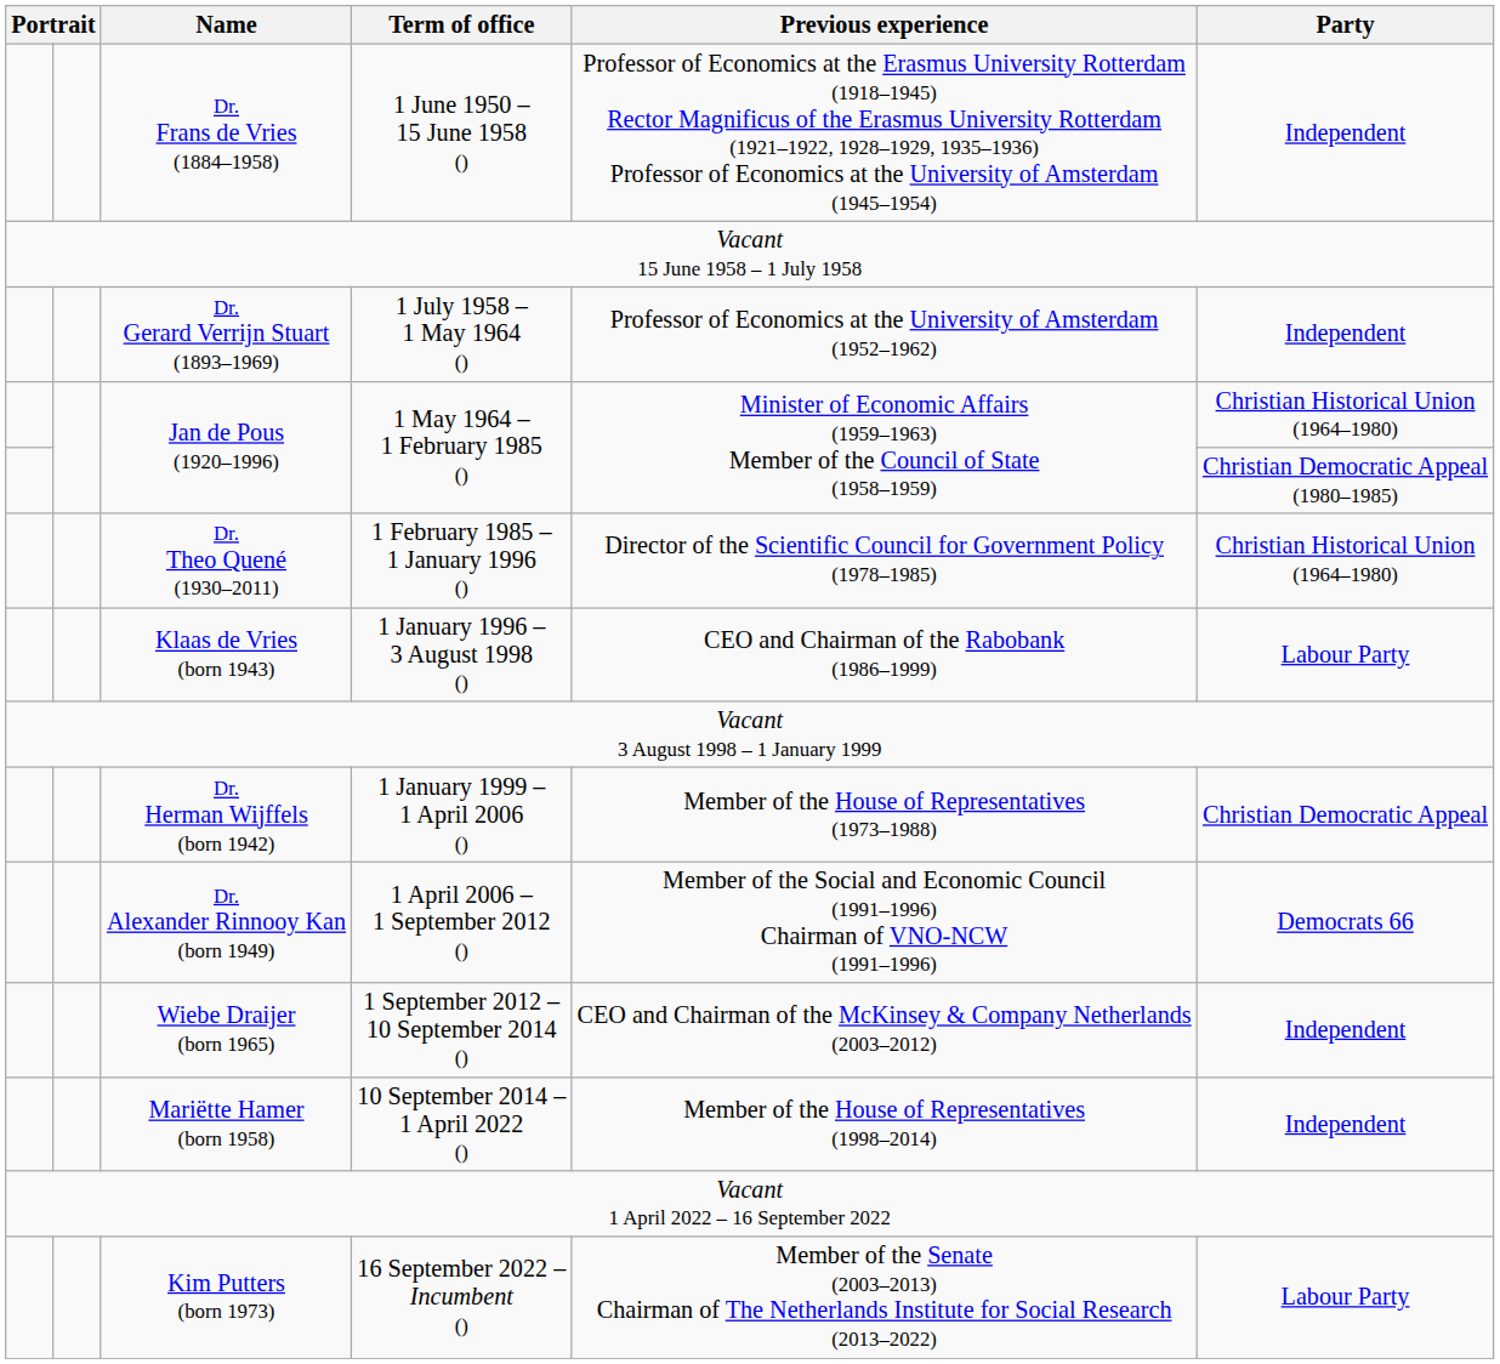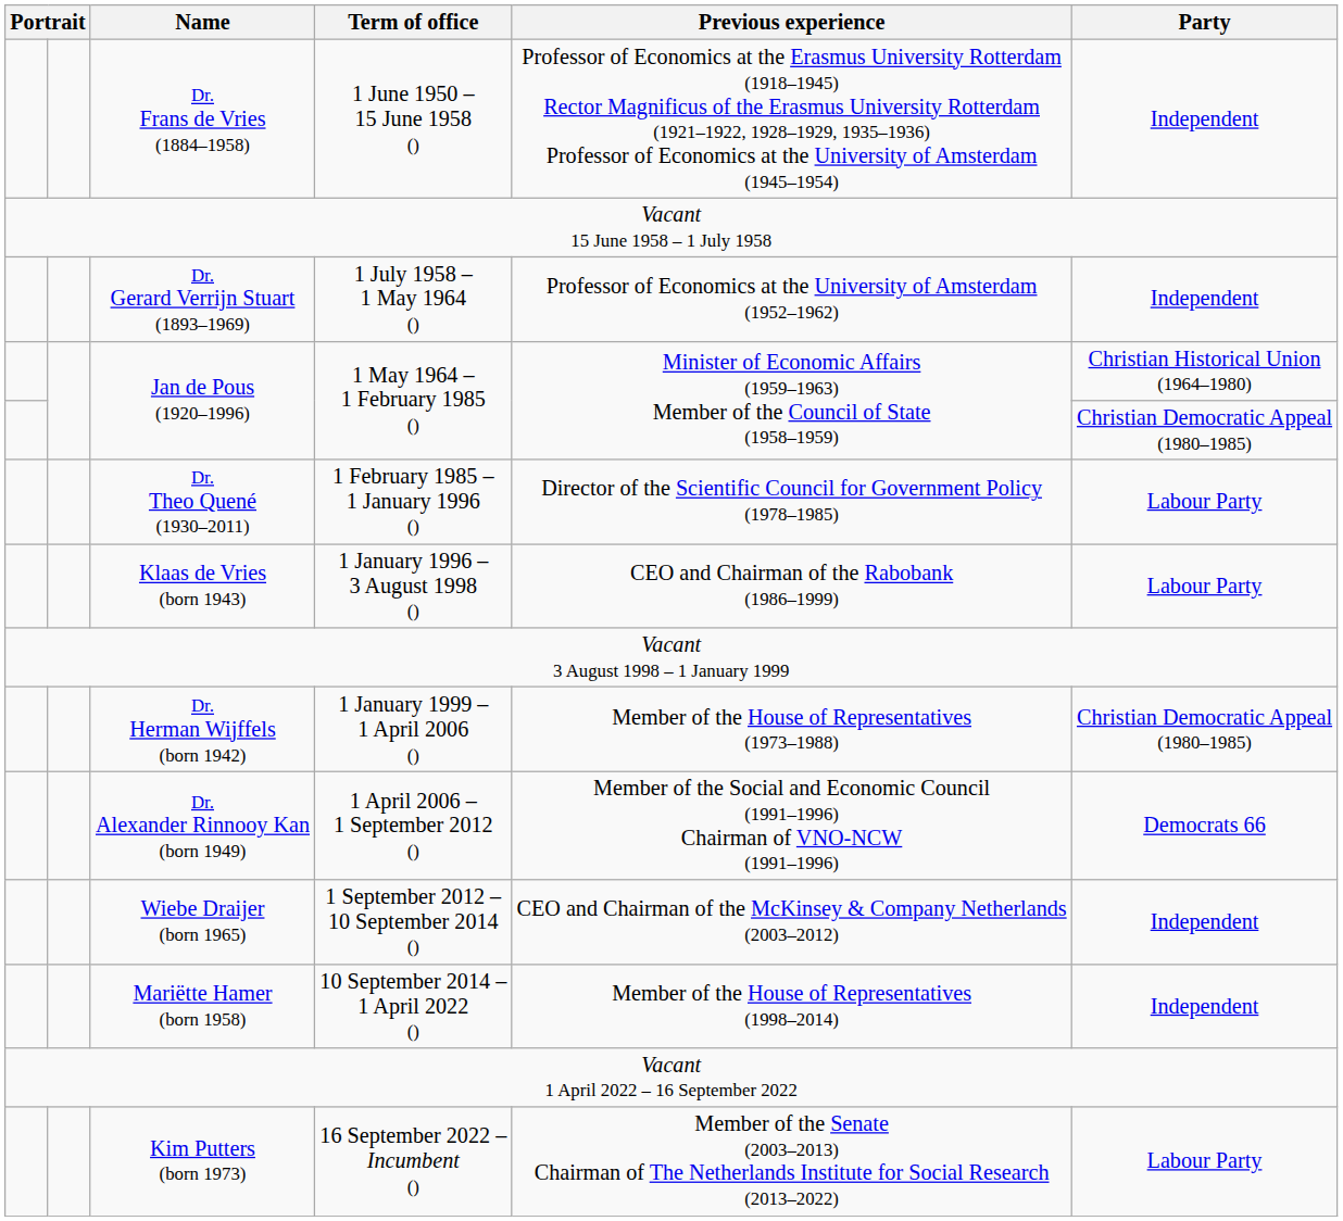Dr. Theo Quené (1930–2011) | Party: Christian Historical Union (1964–1980) -> Labour Party
Dr. Herman Wijffels (born 1942) | Party: Christian Democratic Appeal -> Christian Democratic Appeal (1980–1985)
